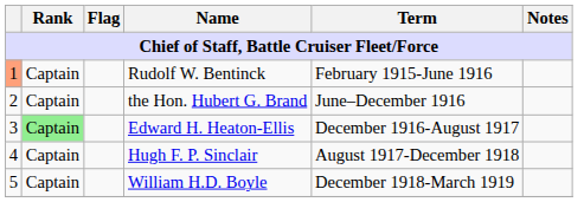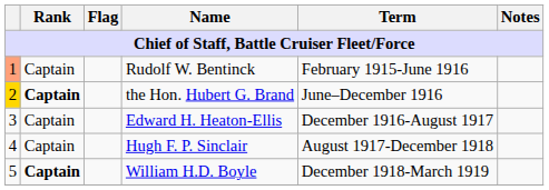the Hon. Hubert G. Brand | column 1: no background -> gold background
the Hon. Hubert G. Brand | Rank: normal -> bold
Edward H. Heaton-Ellis | Rank: lightgreen background -> no background
William H.D. Boyle | Rank: normal -> bold
